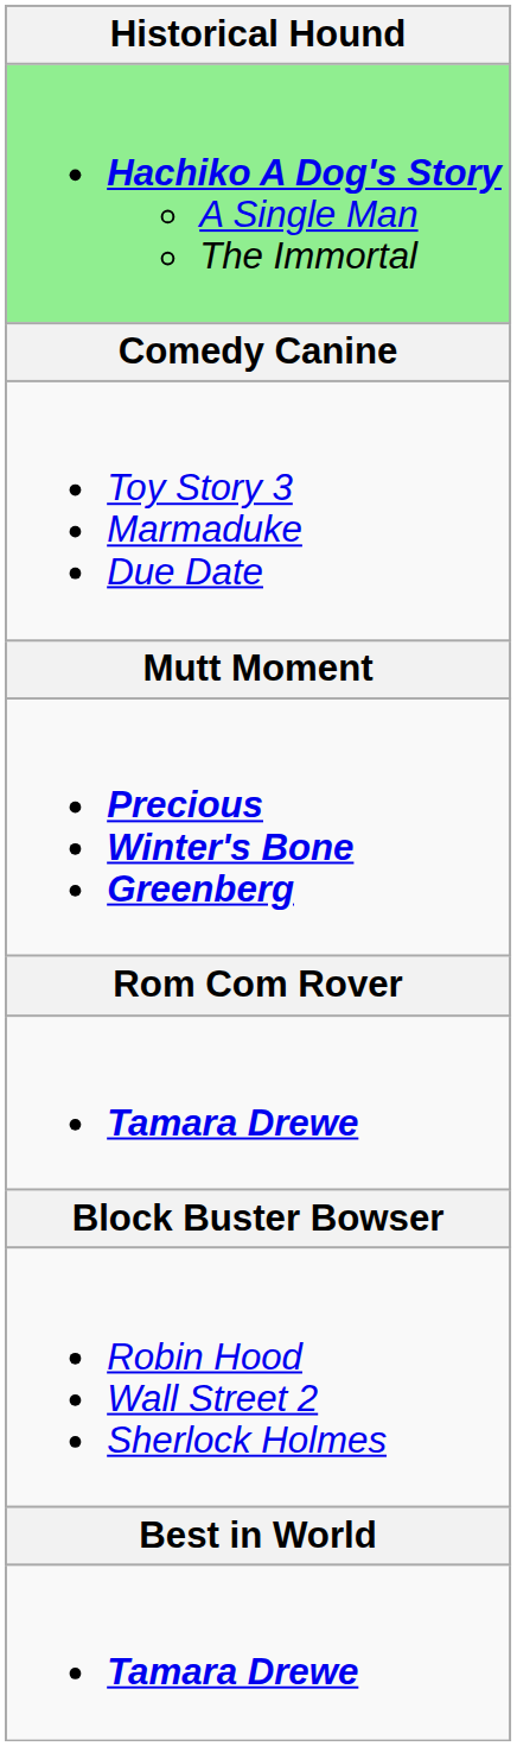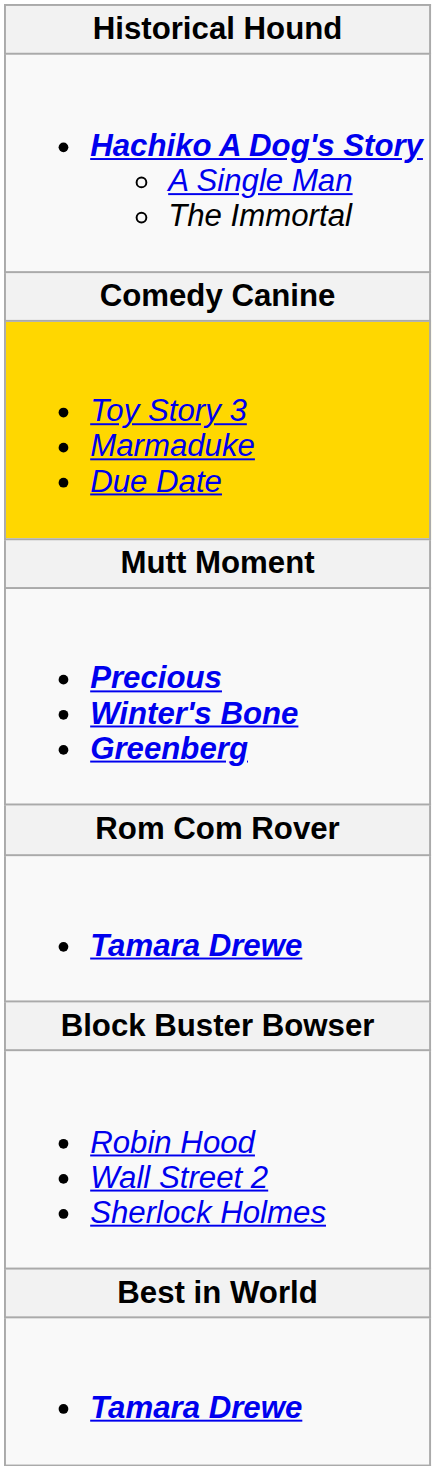row 2 | column 1: lightgreen background -> no background
row 4 | column 1: no background -> gold background
